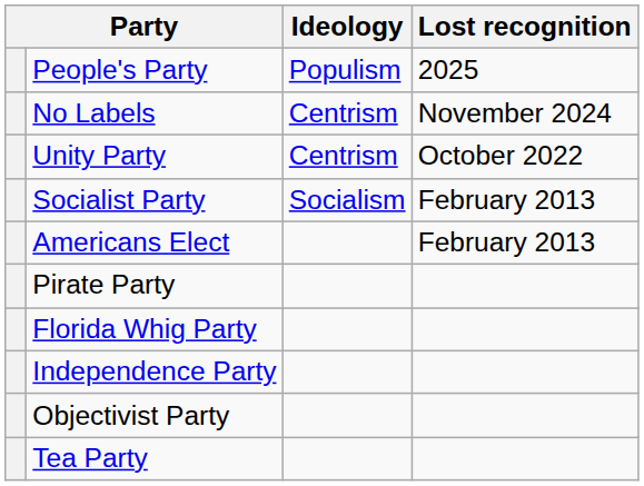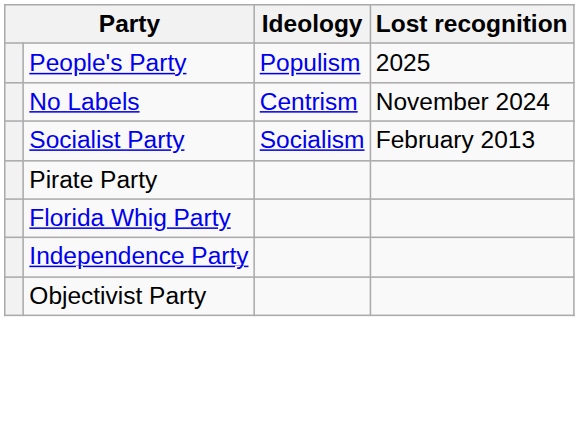- row: Unity Party | Centrism | October 2022
- row: Americans Elect | February 2013
- row: Tea Party
